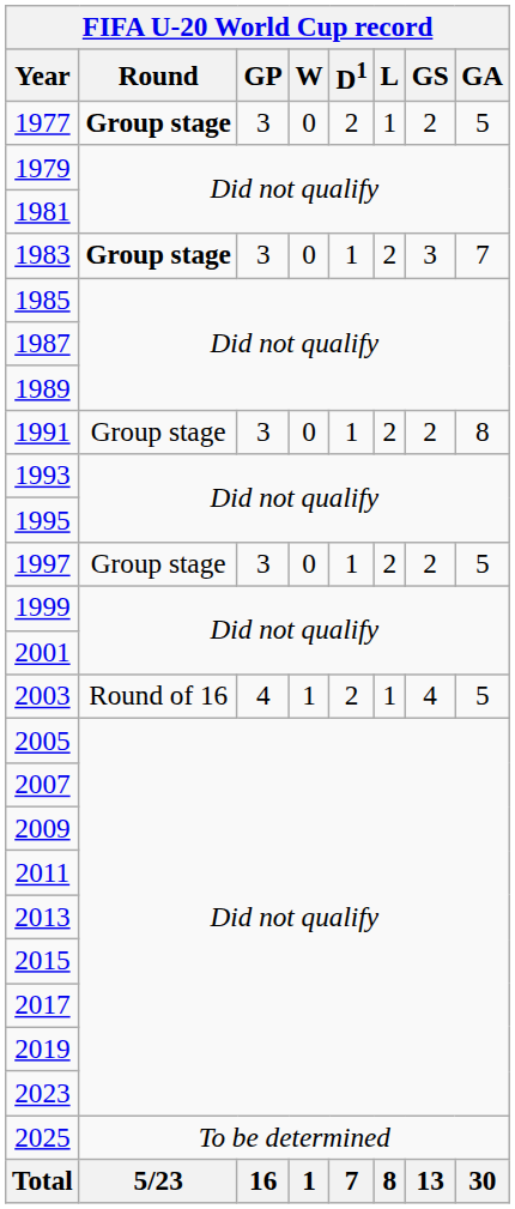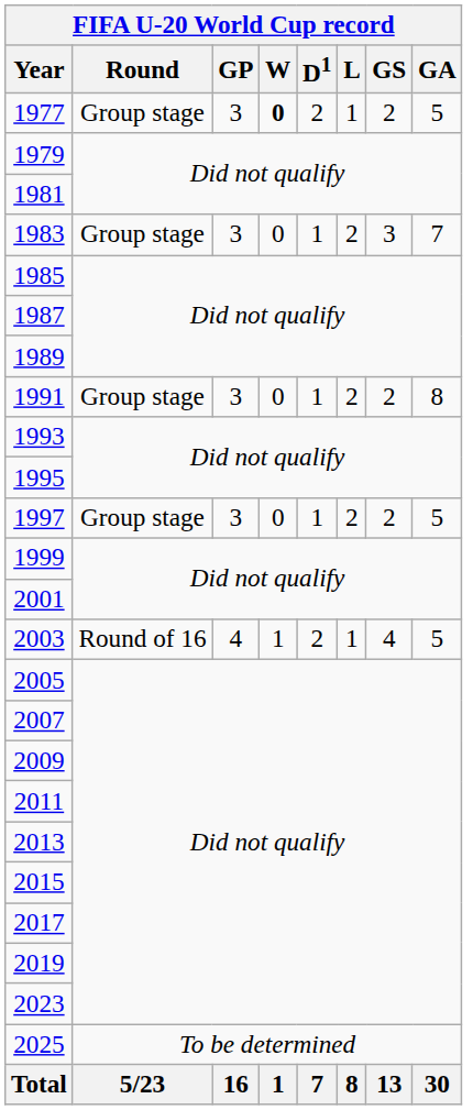1977 | Round: bold -> normal
1977 | W: normal -> bold
1983 | Round: bold -> normal
